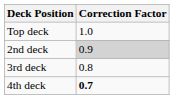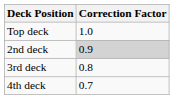4th deck | Correction Factor: bold -> normal
